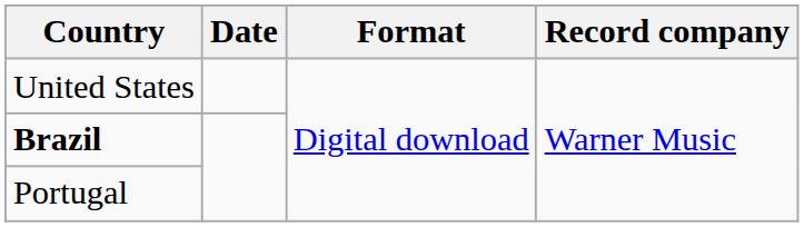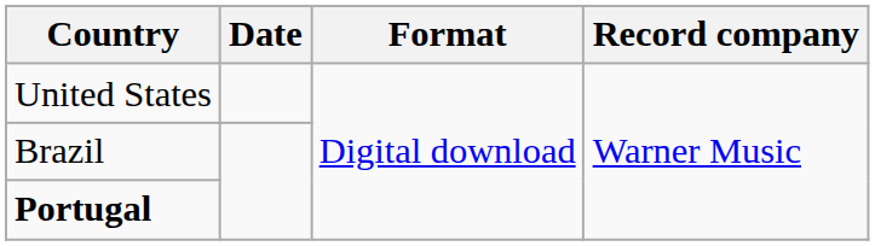Brazil | Country: bold -> normal
Portugal | Country: normal -> bold
